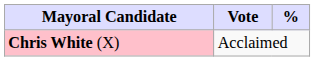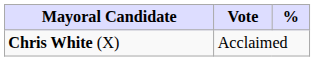Chris White (X) | Mayoral Candidate: pink background -> no background
